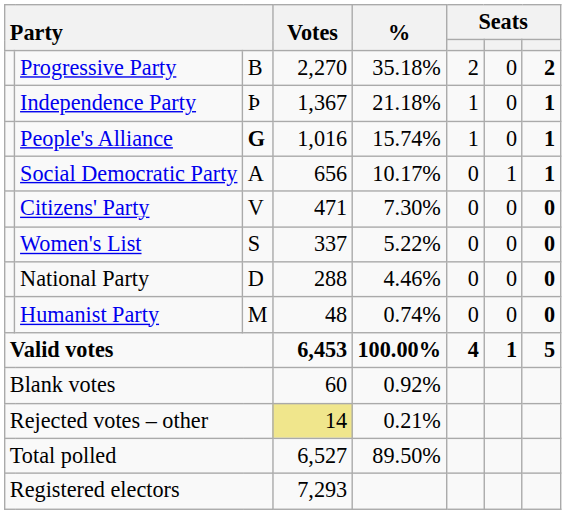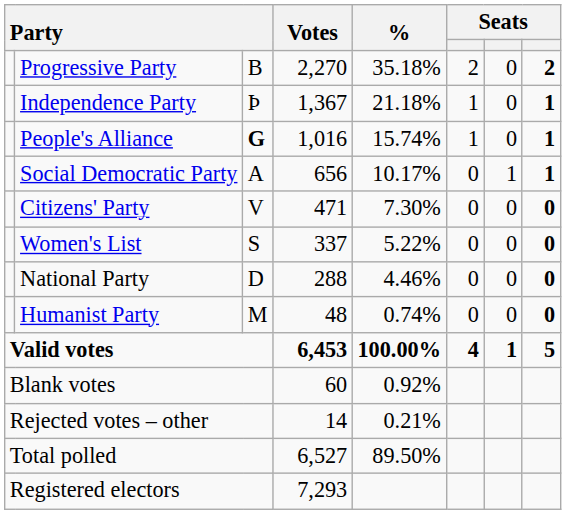Rejected votes – other | Votes: khaki background -> no background
